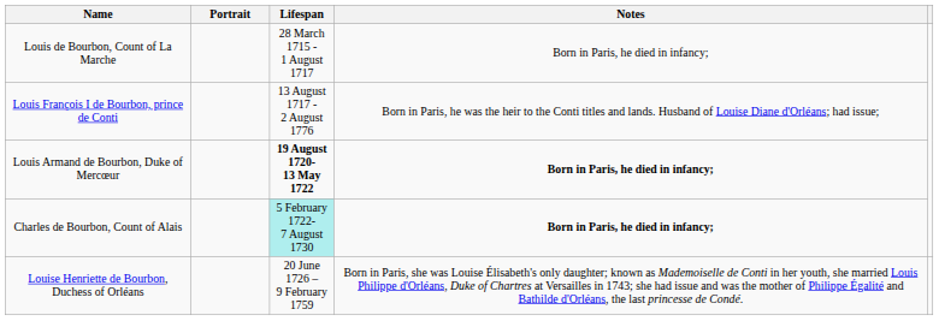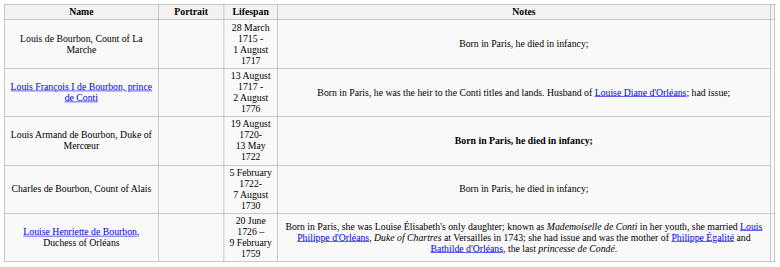Louis Armand de Bourbon, Duke of Mercœur | Lifespan: bold -> normal
Charles de Bourbon, Count of Alais | Lifespan: paleturquoise background -> no background
Charles de Bourbon, Count of Alais | Notes: bold -> normal
